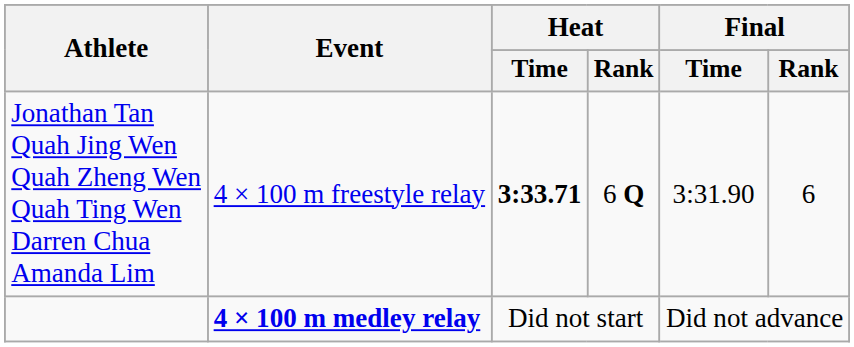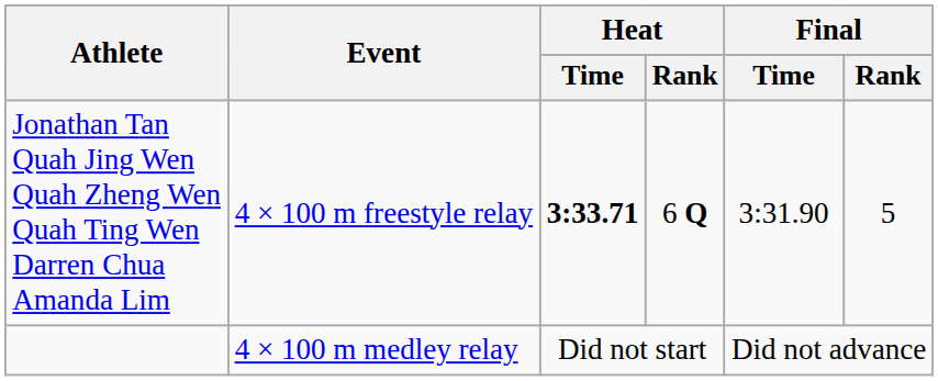row 3 | Final / Rank: 6 -> 5
row 4 | Event: bold -> normal
